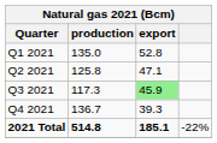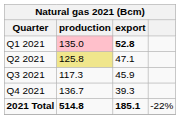Q1 2021 | production: no background -> pink background
Q1 2021 | export: normal -> bold
Q2 2021 | production: no background -> khaki background
Q3 2021 | export: lightgreen background -> no background
